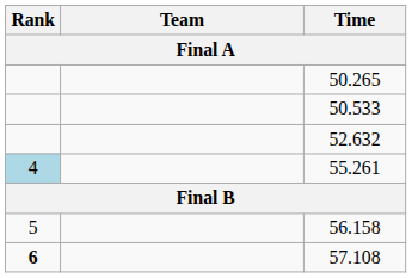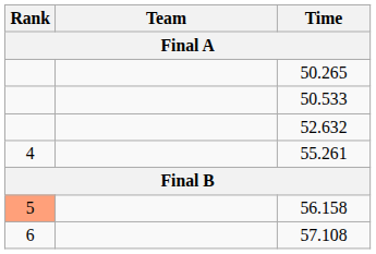55.261 | Rank: lightblue background -> no background
56.158 | Rank: no background -> lightsalmon background
57.108 | Rank: bold -> normal
